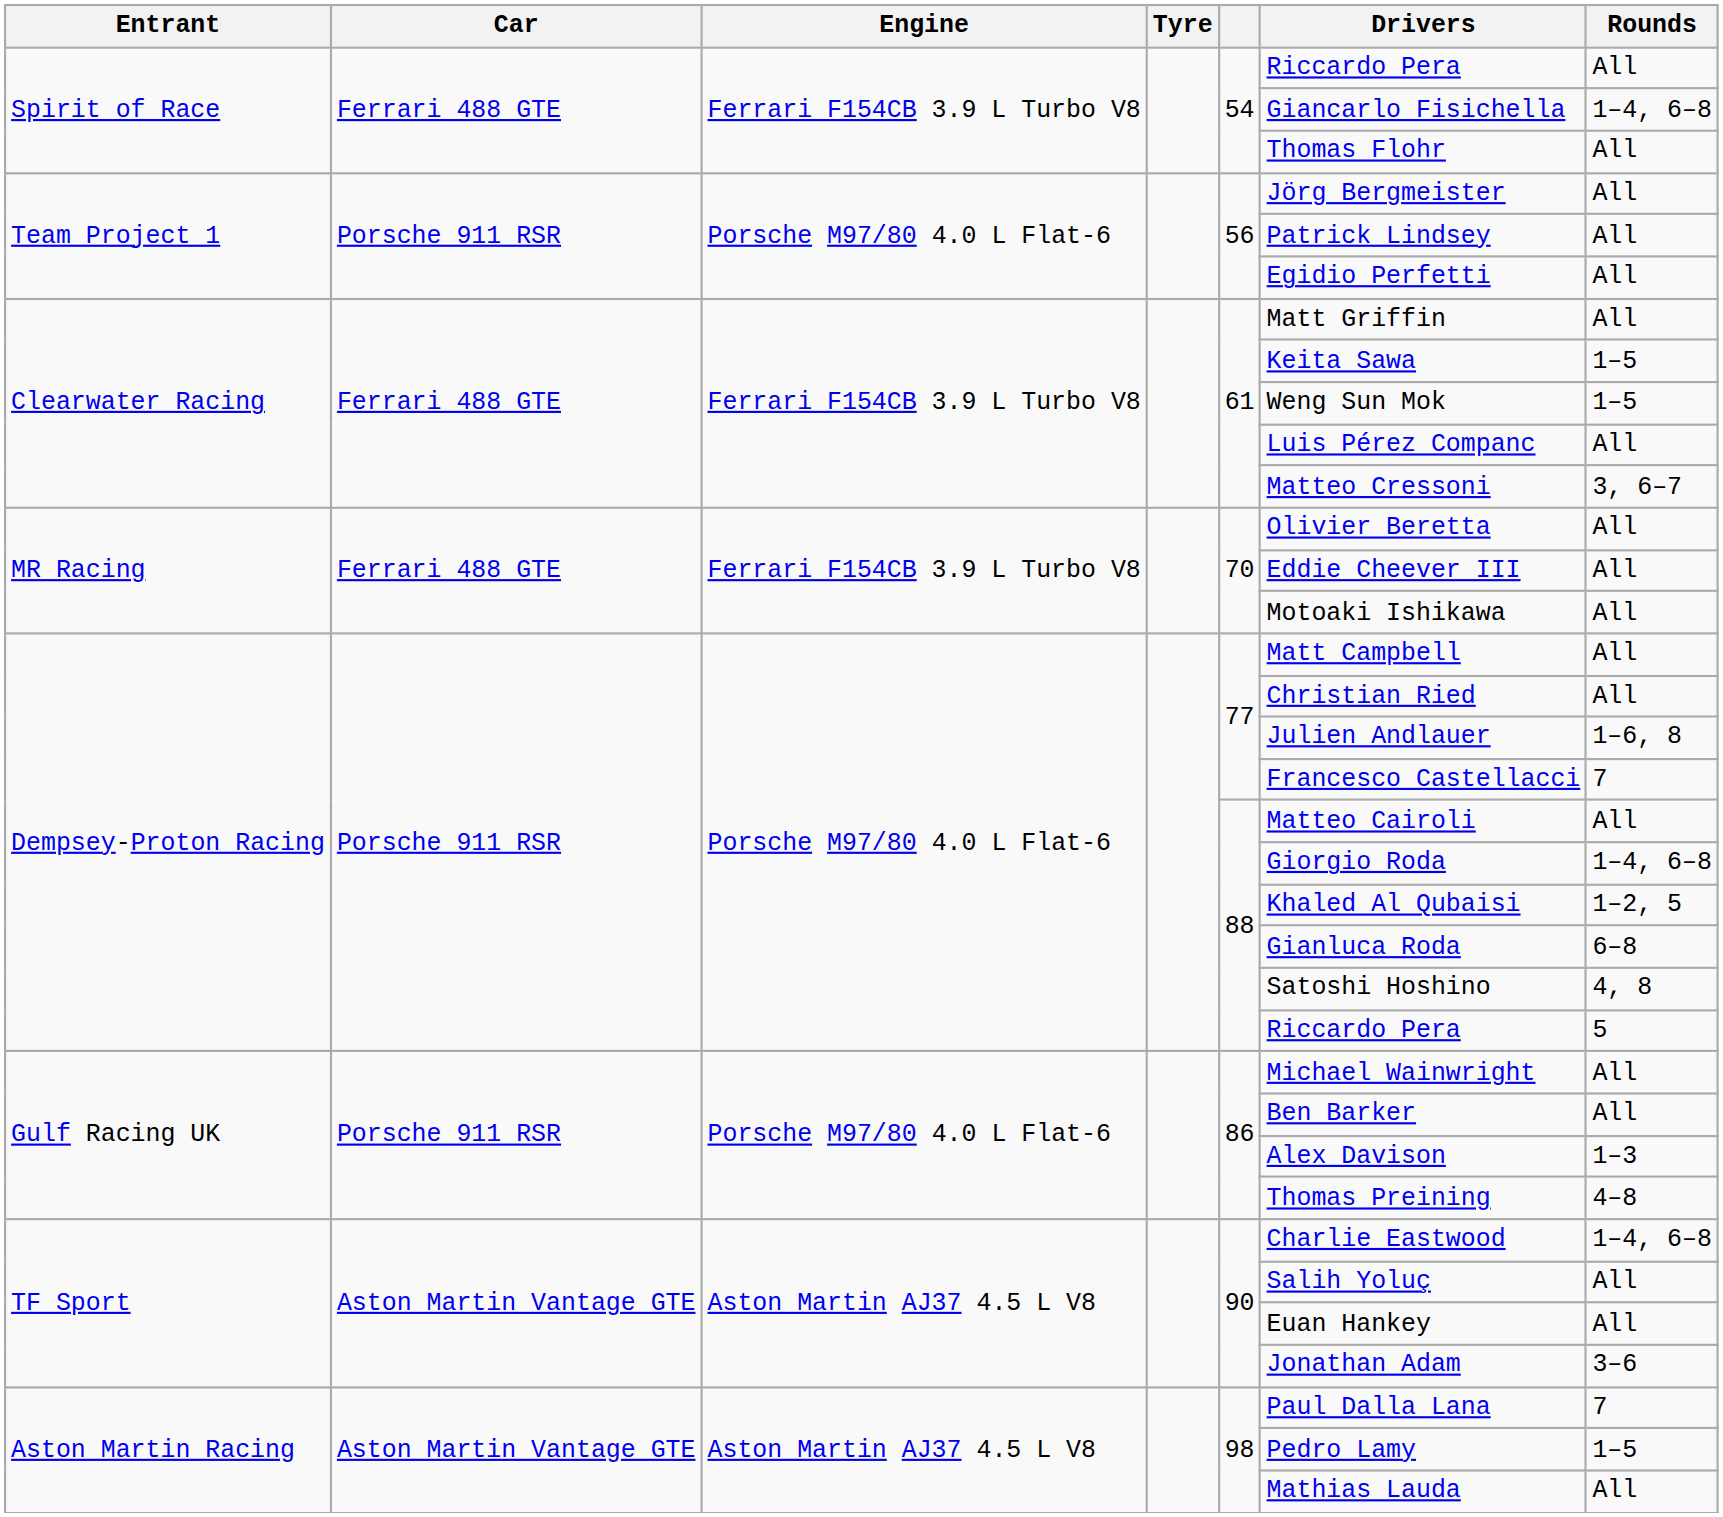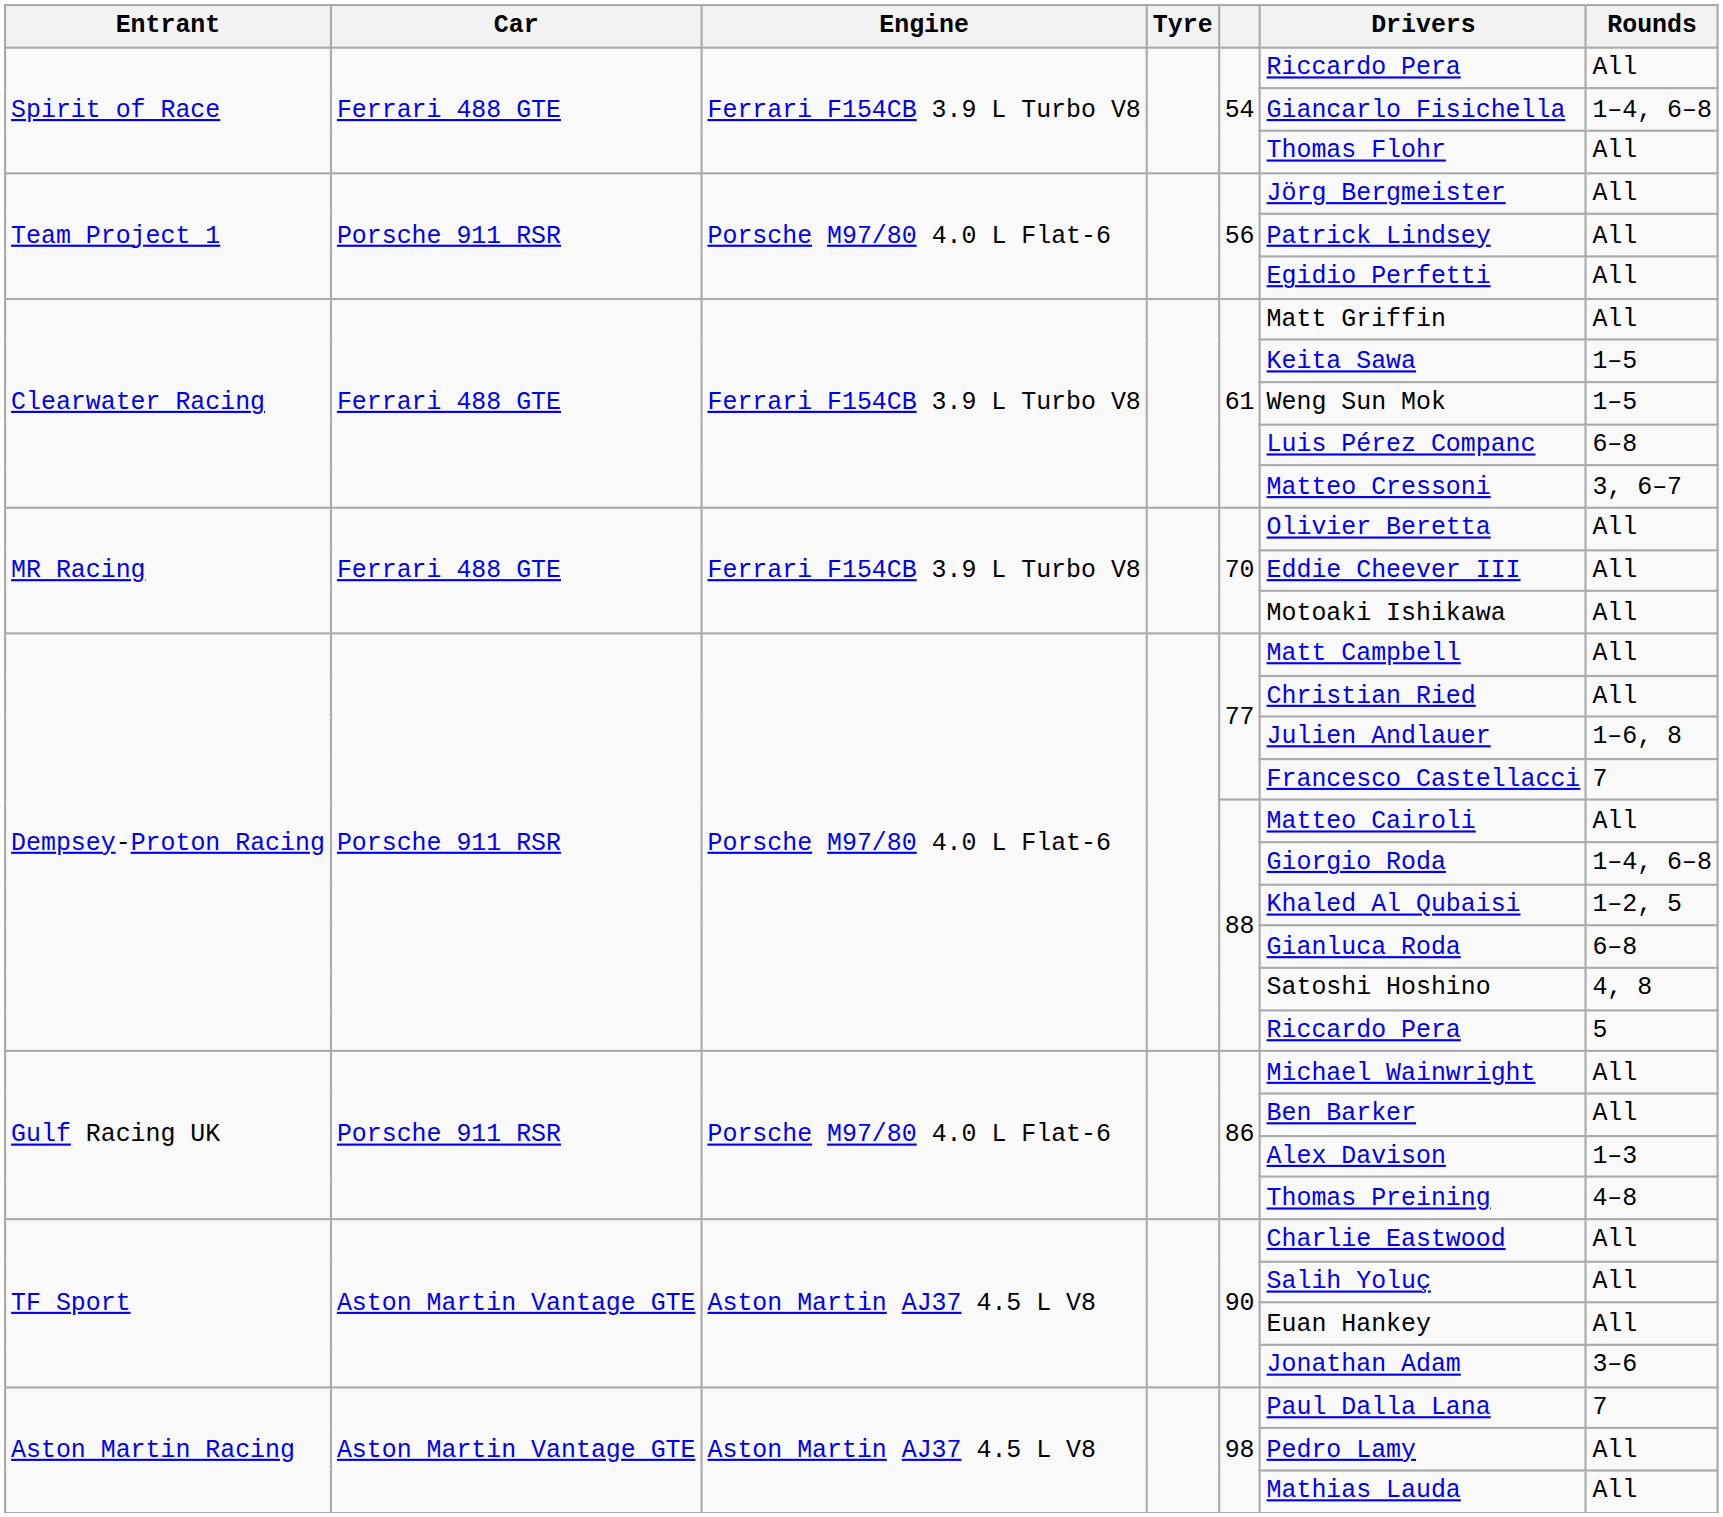row 11 | Rounds: All -> 6–8
row 30 | Rounds: 1–4, 6–8 -> All
row 35 | Rounds: 1–5 -> All
